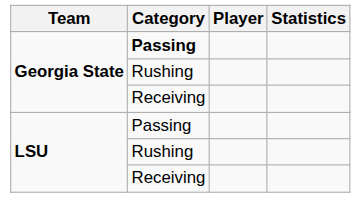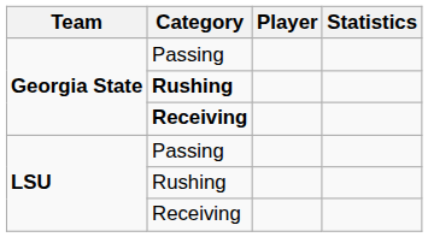Georgia State / Passing | Category: bold -> normal
Georgia State / Rushing | Category: normal -> bold
Georgia State / Receiving | Category: normal -> bold
